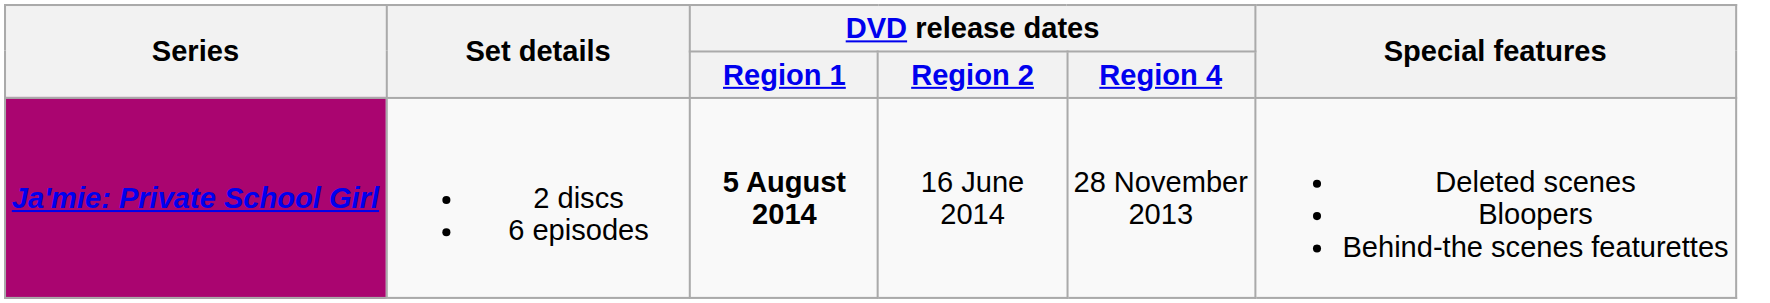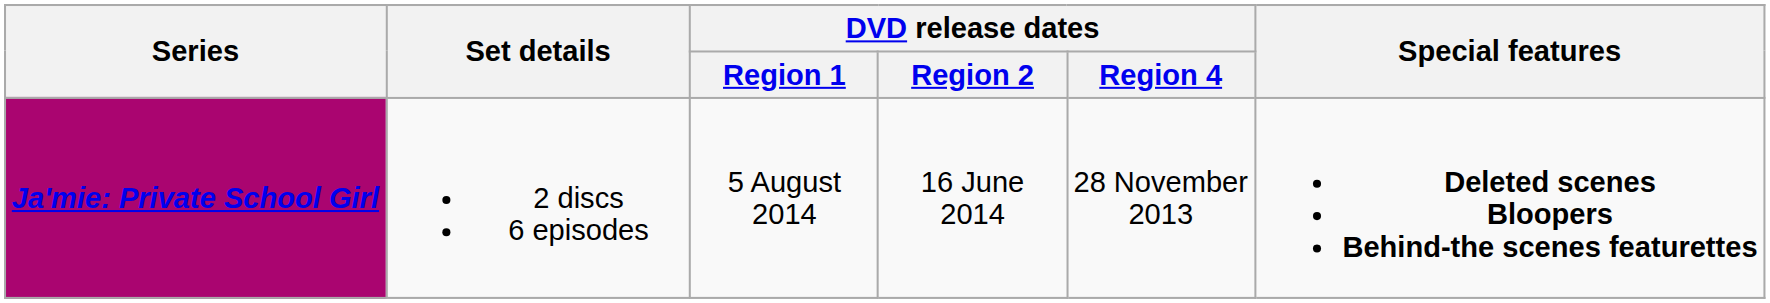Ja'mie: Private School Girl | DVD release dates / Region 1: bold -> normal
Ja'mie: Private School Girl | Special features: normal -> bold
